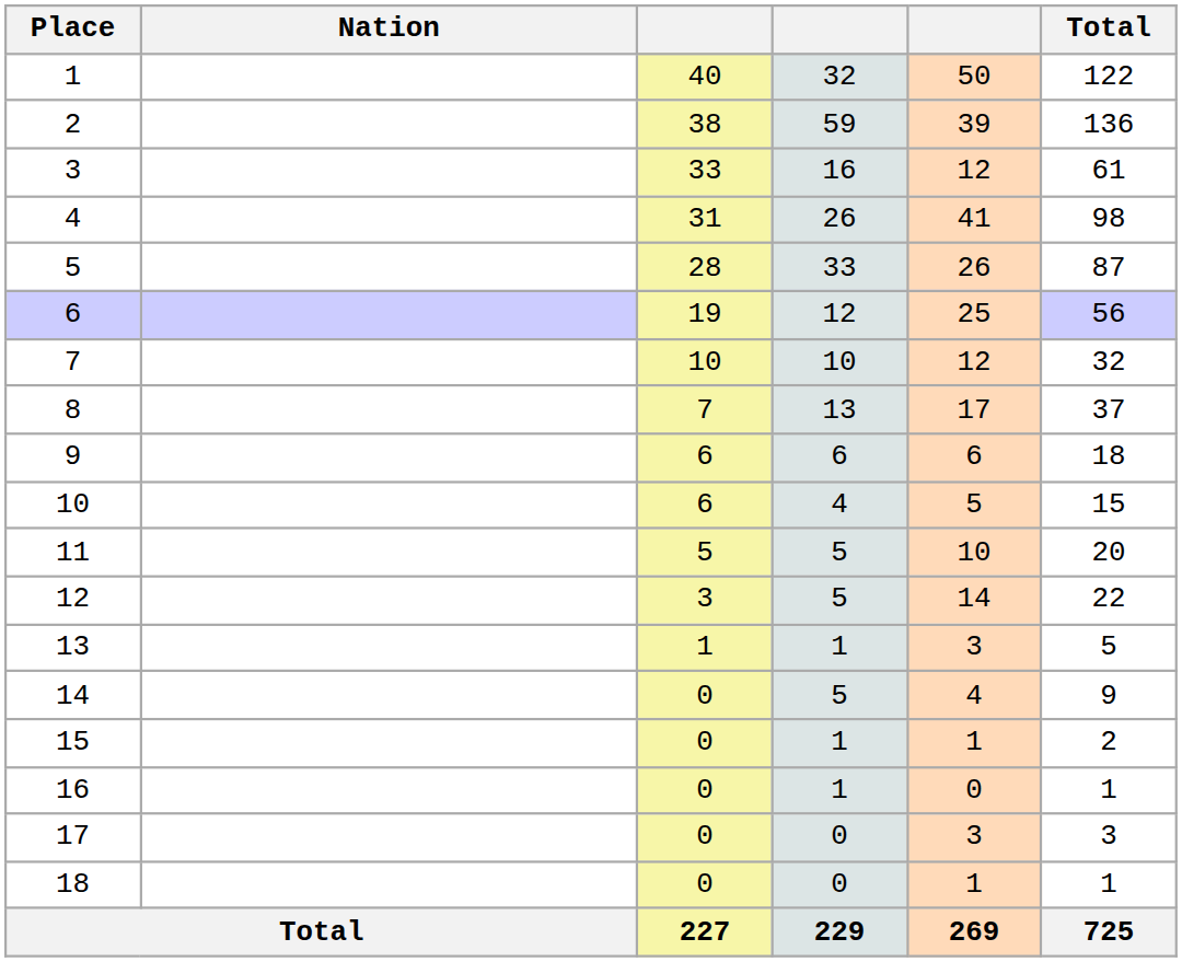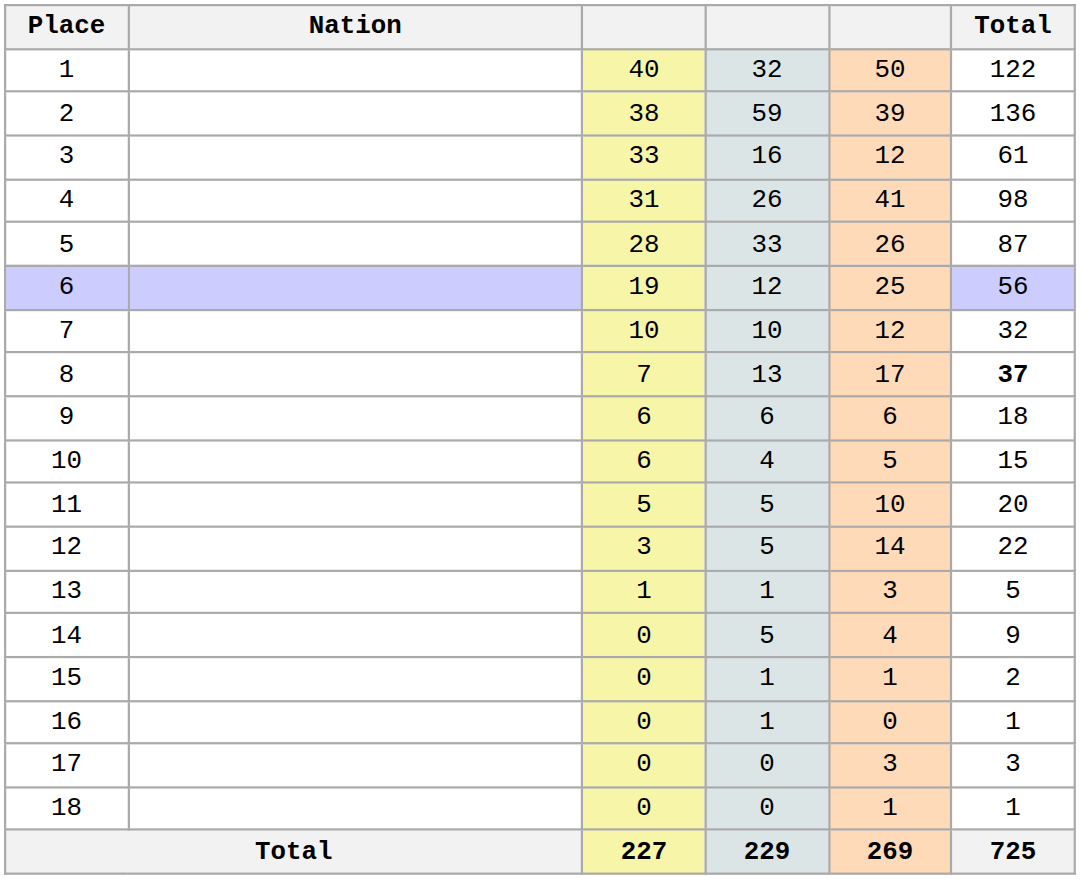8 | Total: normal -> bold
